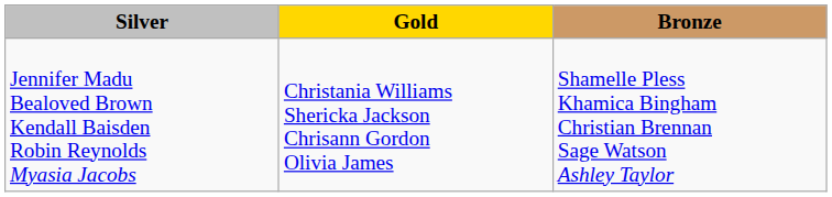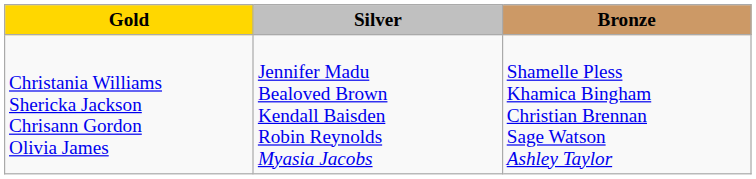columns swapped: Gold <-> Silver
